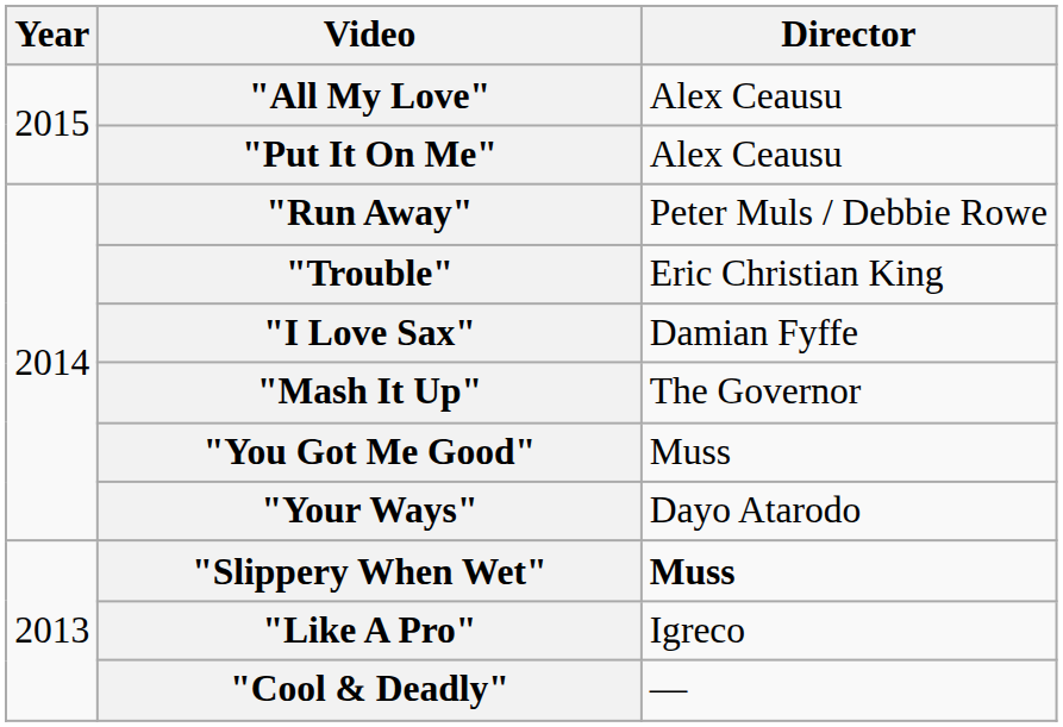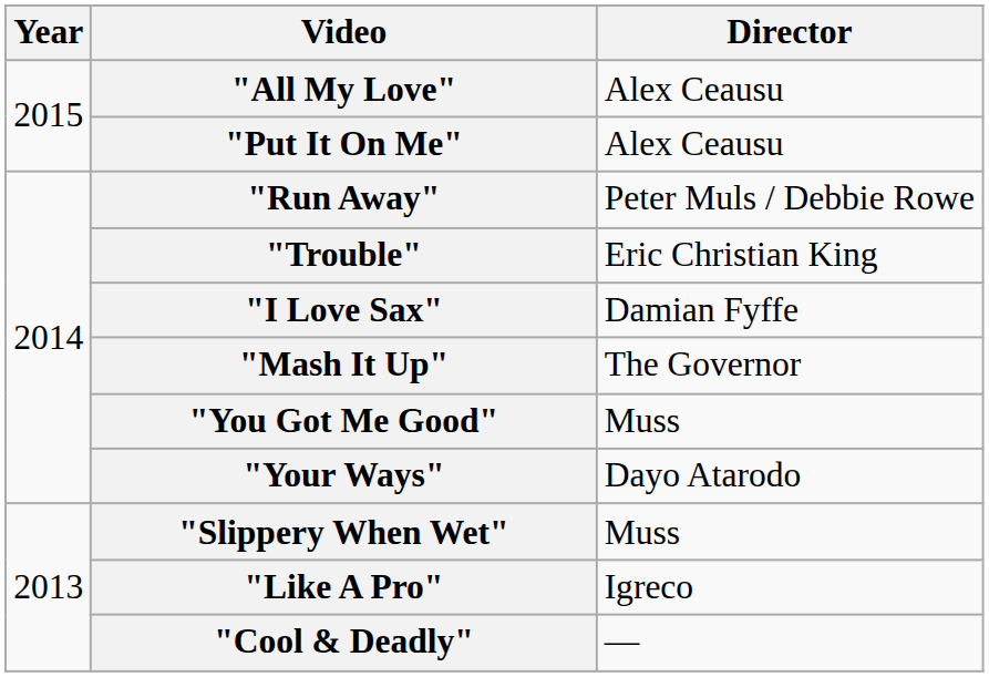"Slippery When Wet" | Director: bold -> normal
